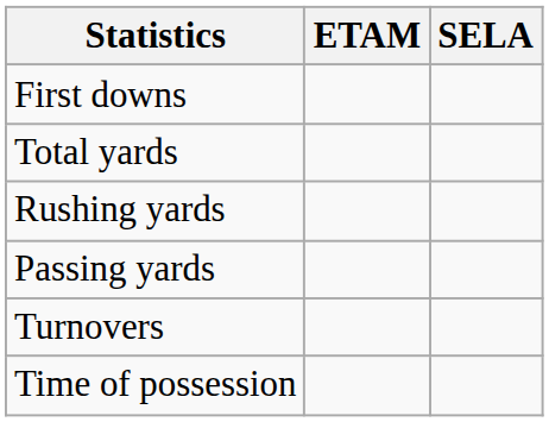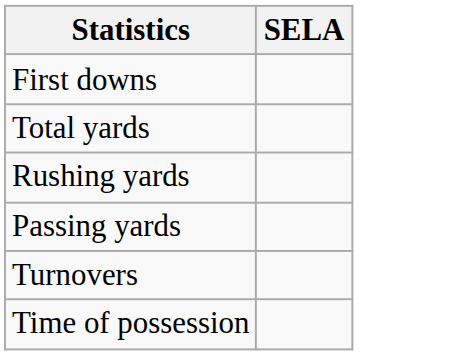- column: ETAM
